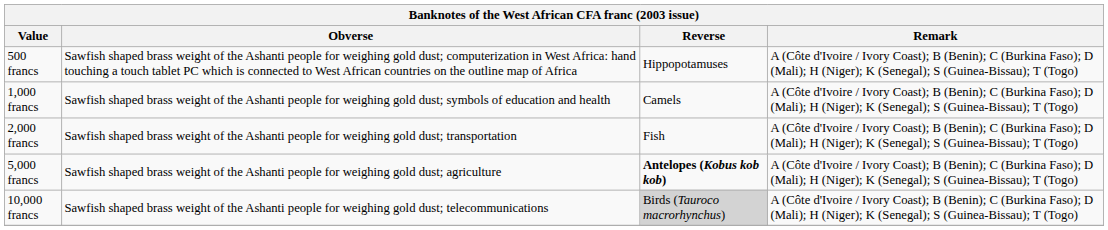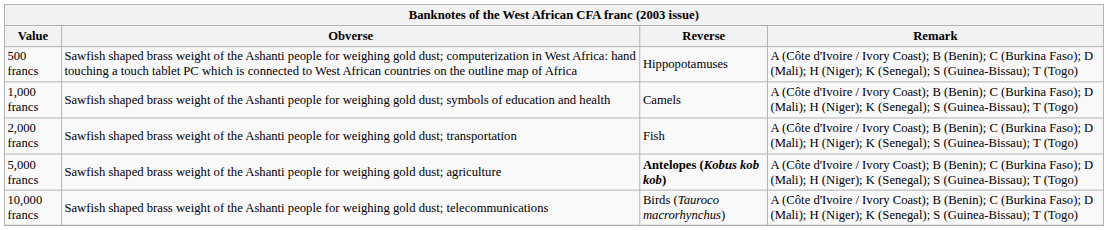10,000 francs | Reverse: lightgrey background -> no background
